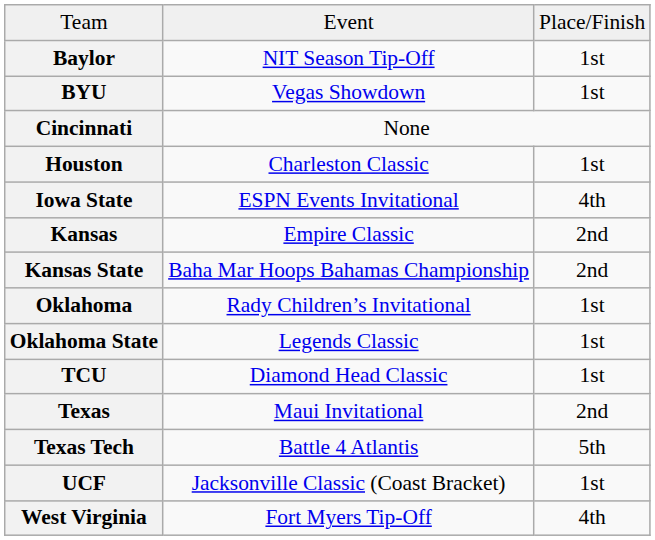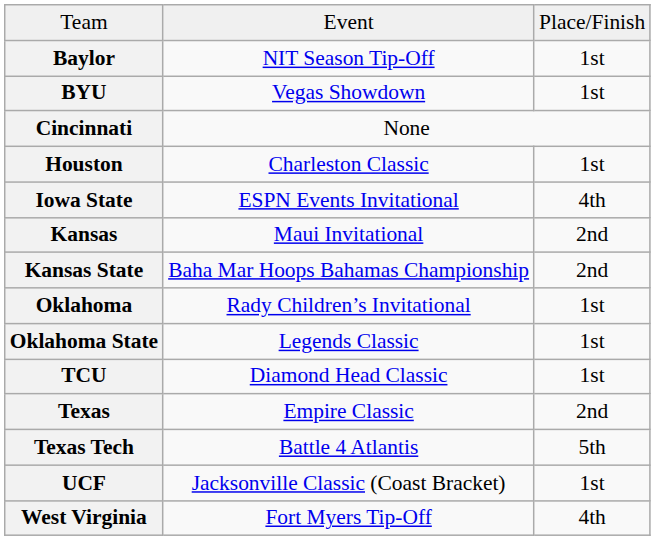Kansas | column 2: Empire Classic -> Maui Invitational
Texas | column 2: Maui Invitational -> Empire Classic
